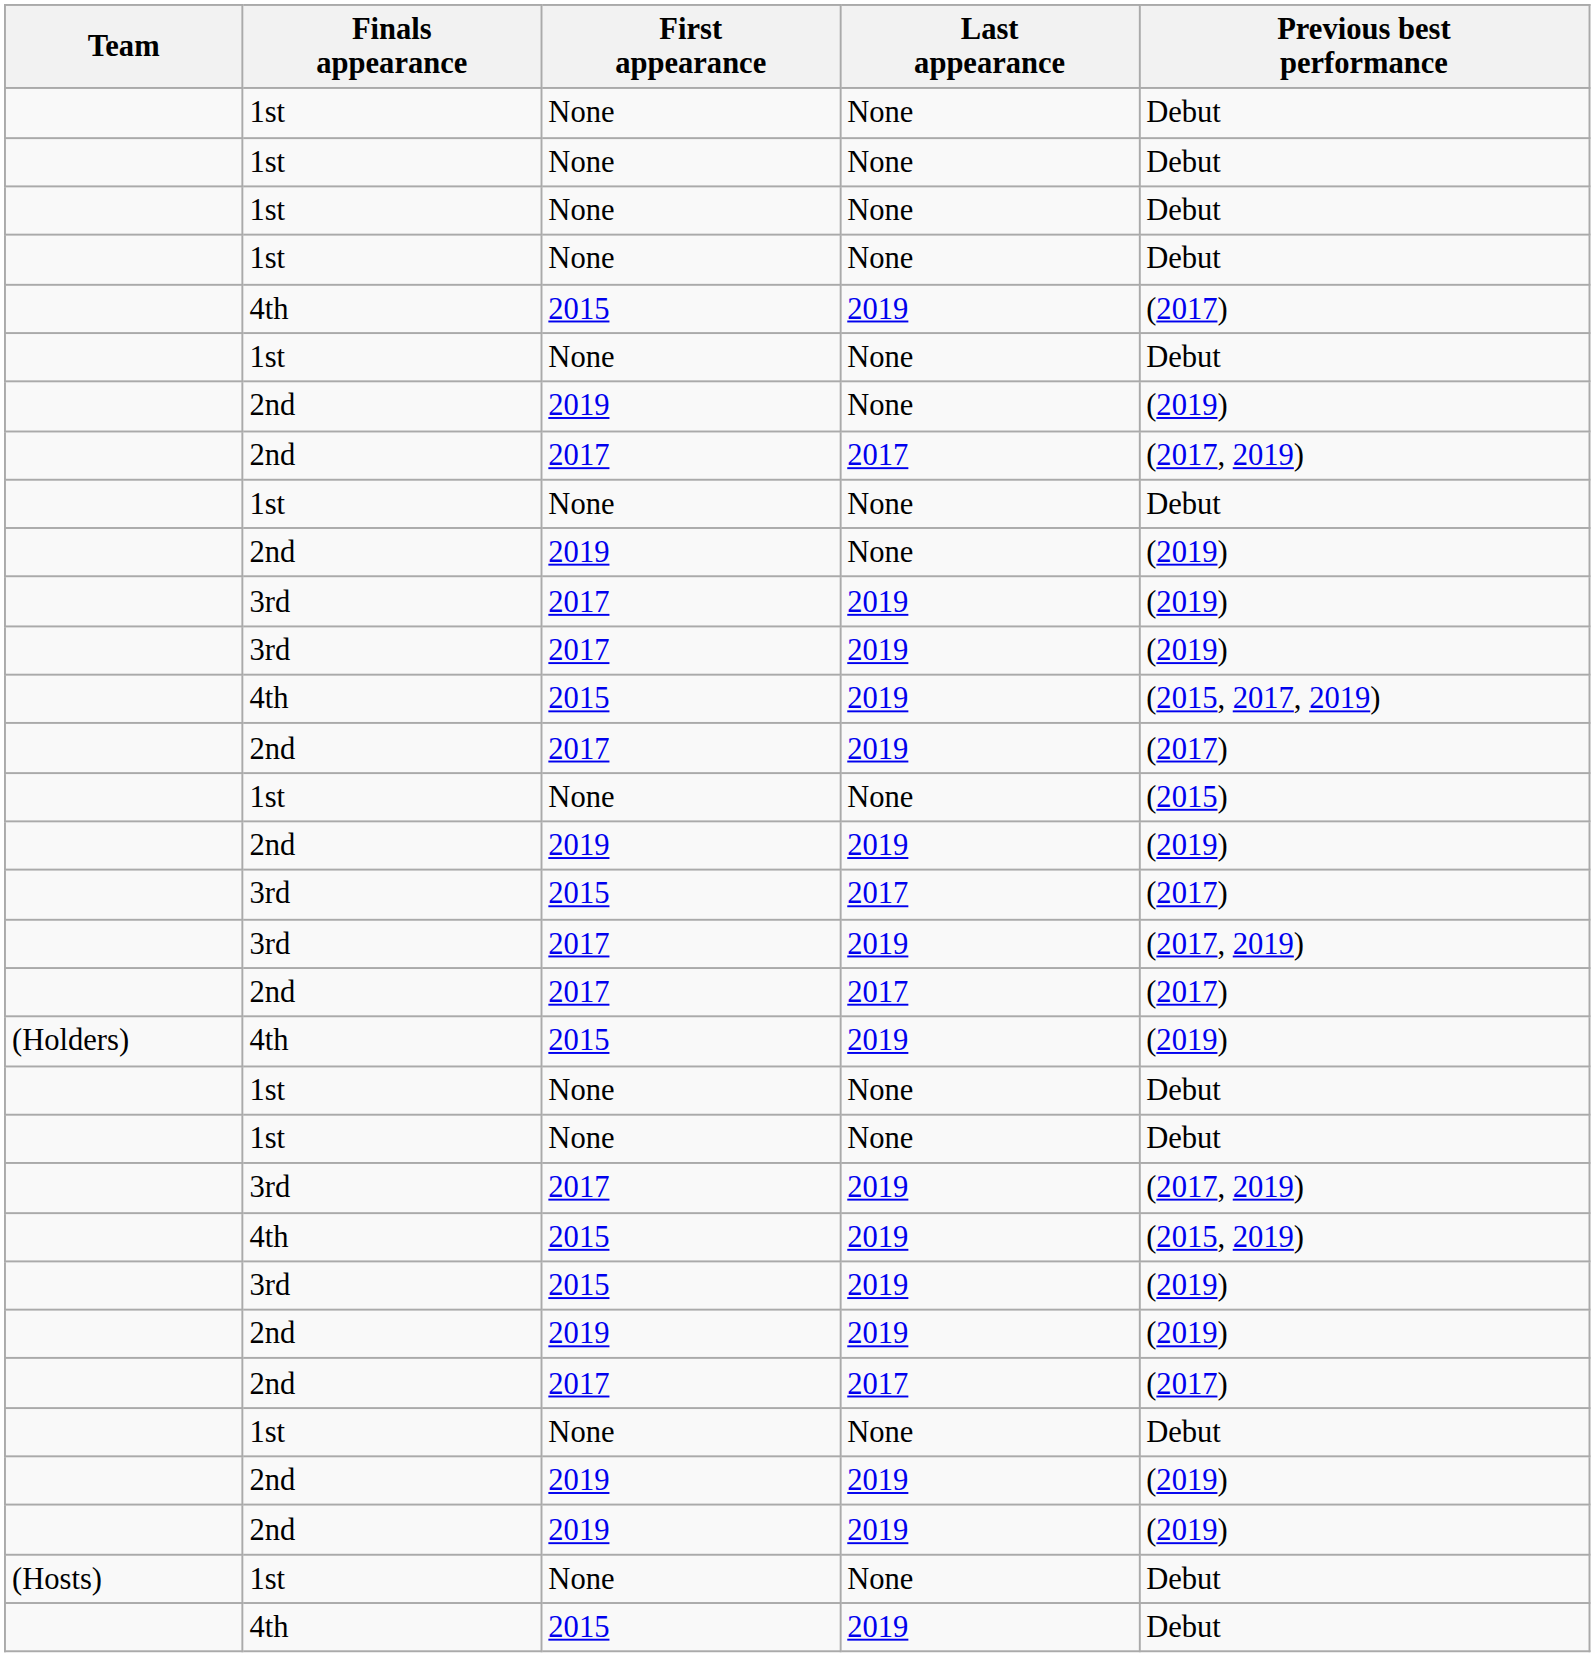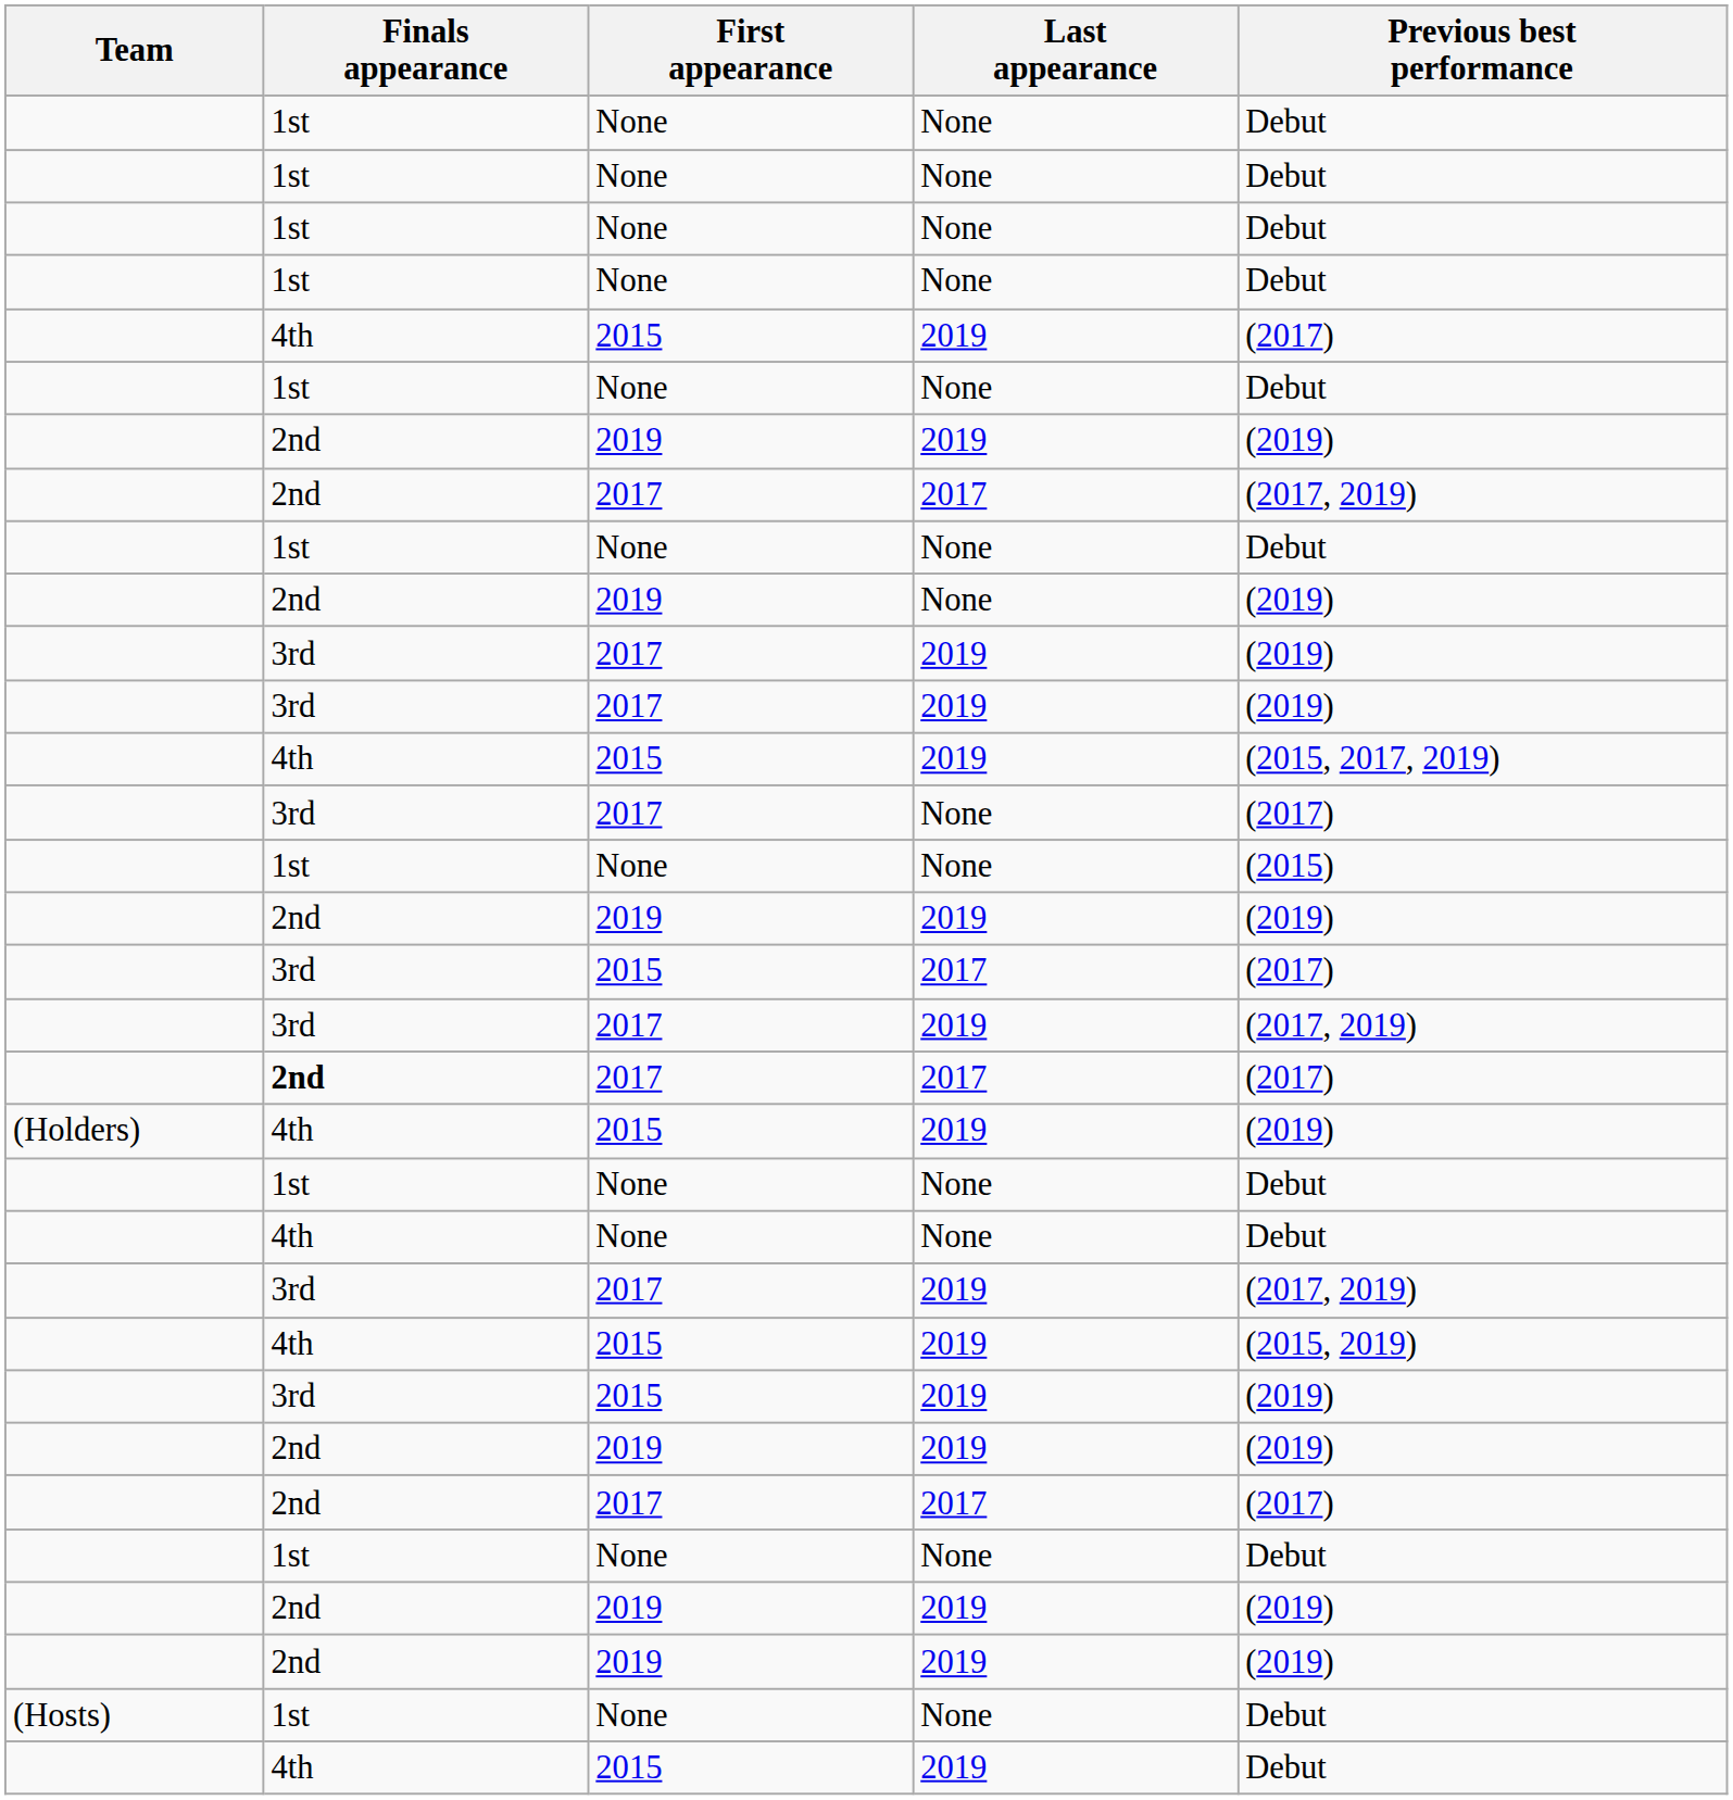row 8 | Last appearance: None -> 2019
row 15 | Finals appearance: 2nd -> 3rd
row 15 | Last appearance: 2019 -> None
row 20 | Finals appearance: normal -> bold
row 23 | Finals appearance: 1st -> 4th
